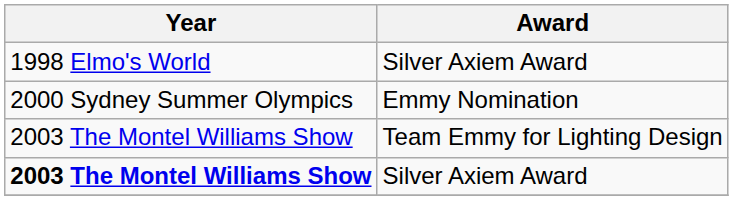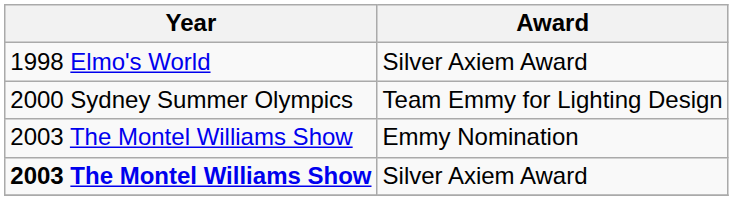row 3 | Award: Emmy Nomination -> Team Emmy for Lighting Design
row 4 | Award: Team Emmy for Lighting Design -> Emmy Nomination
